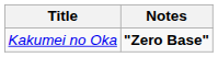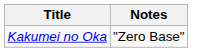Kakumei no Oka | Notes: bold -> normal
